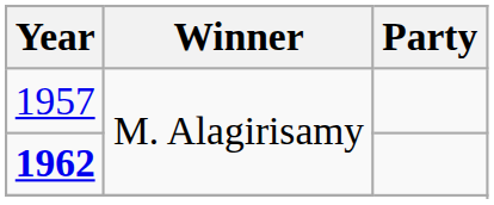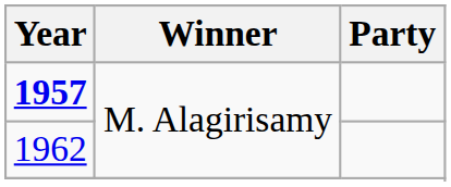1957 | Year: normal -> bold
1962 | Year: bold -> normal
